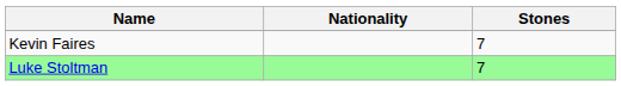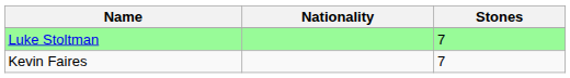rows swapped: Luke Stoltman <-> Kevin Faires
